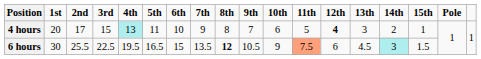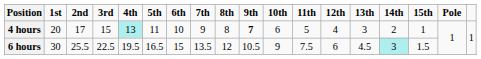4 hours | 9th: normal -> bold
4 hours | 12th: bold -> normal
6 hours | 8th: bold -> normal
6 hours | 11th: lightsalmon background -> no background
